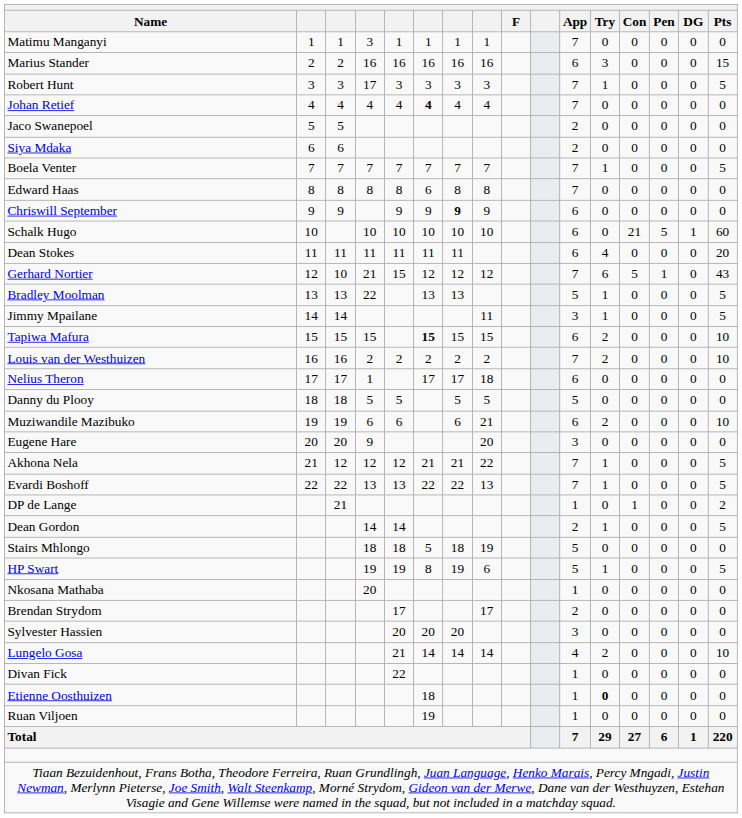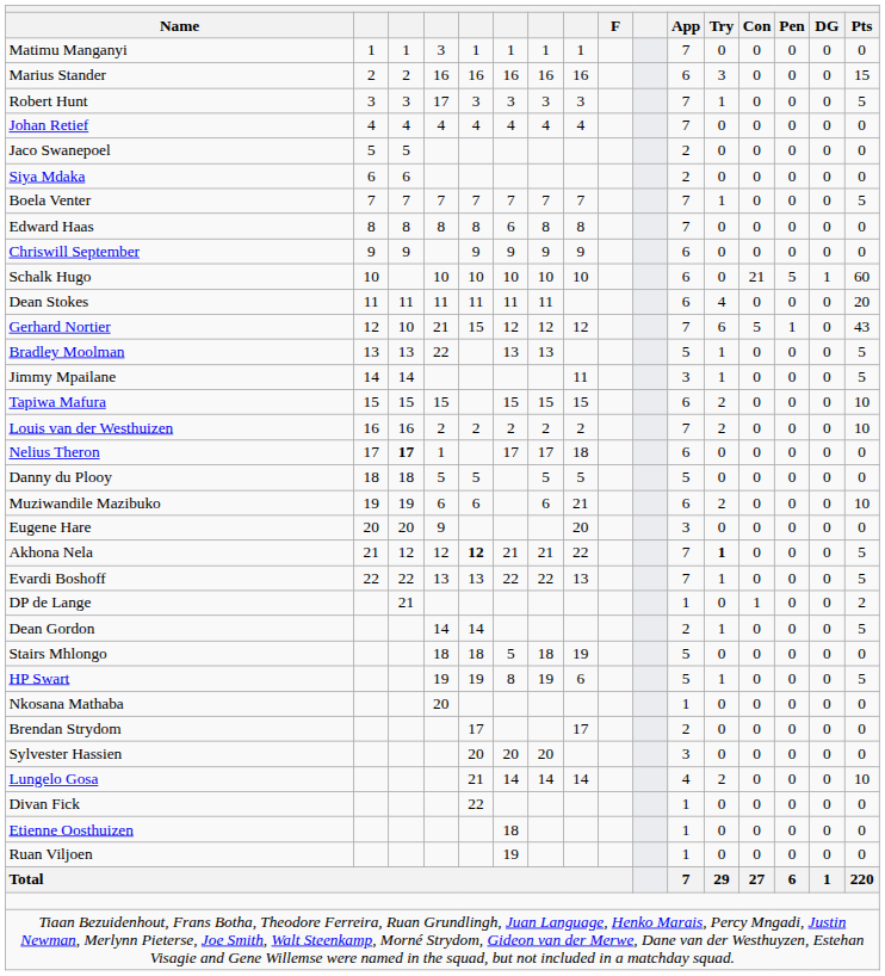Johan Retief | column 6: bold -> normal
Chriswill September | column 7: bold -> normal
Tapiwa Mafura | column 6: bold -> normal
Nelius Theron | column 3: normal -> bold
Akhona Nela | column 5: normal -> bold
Akhona Nela | Try: normal -> bold
Etienne Oosthuizen | Try: bold -> normal
